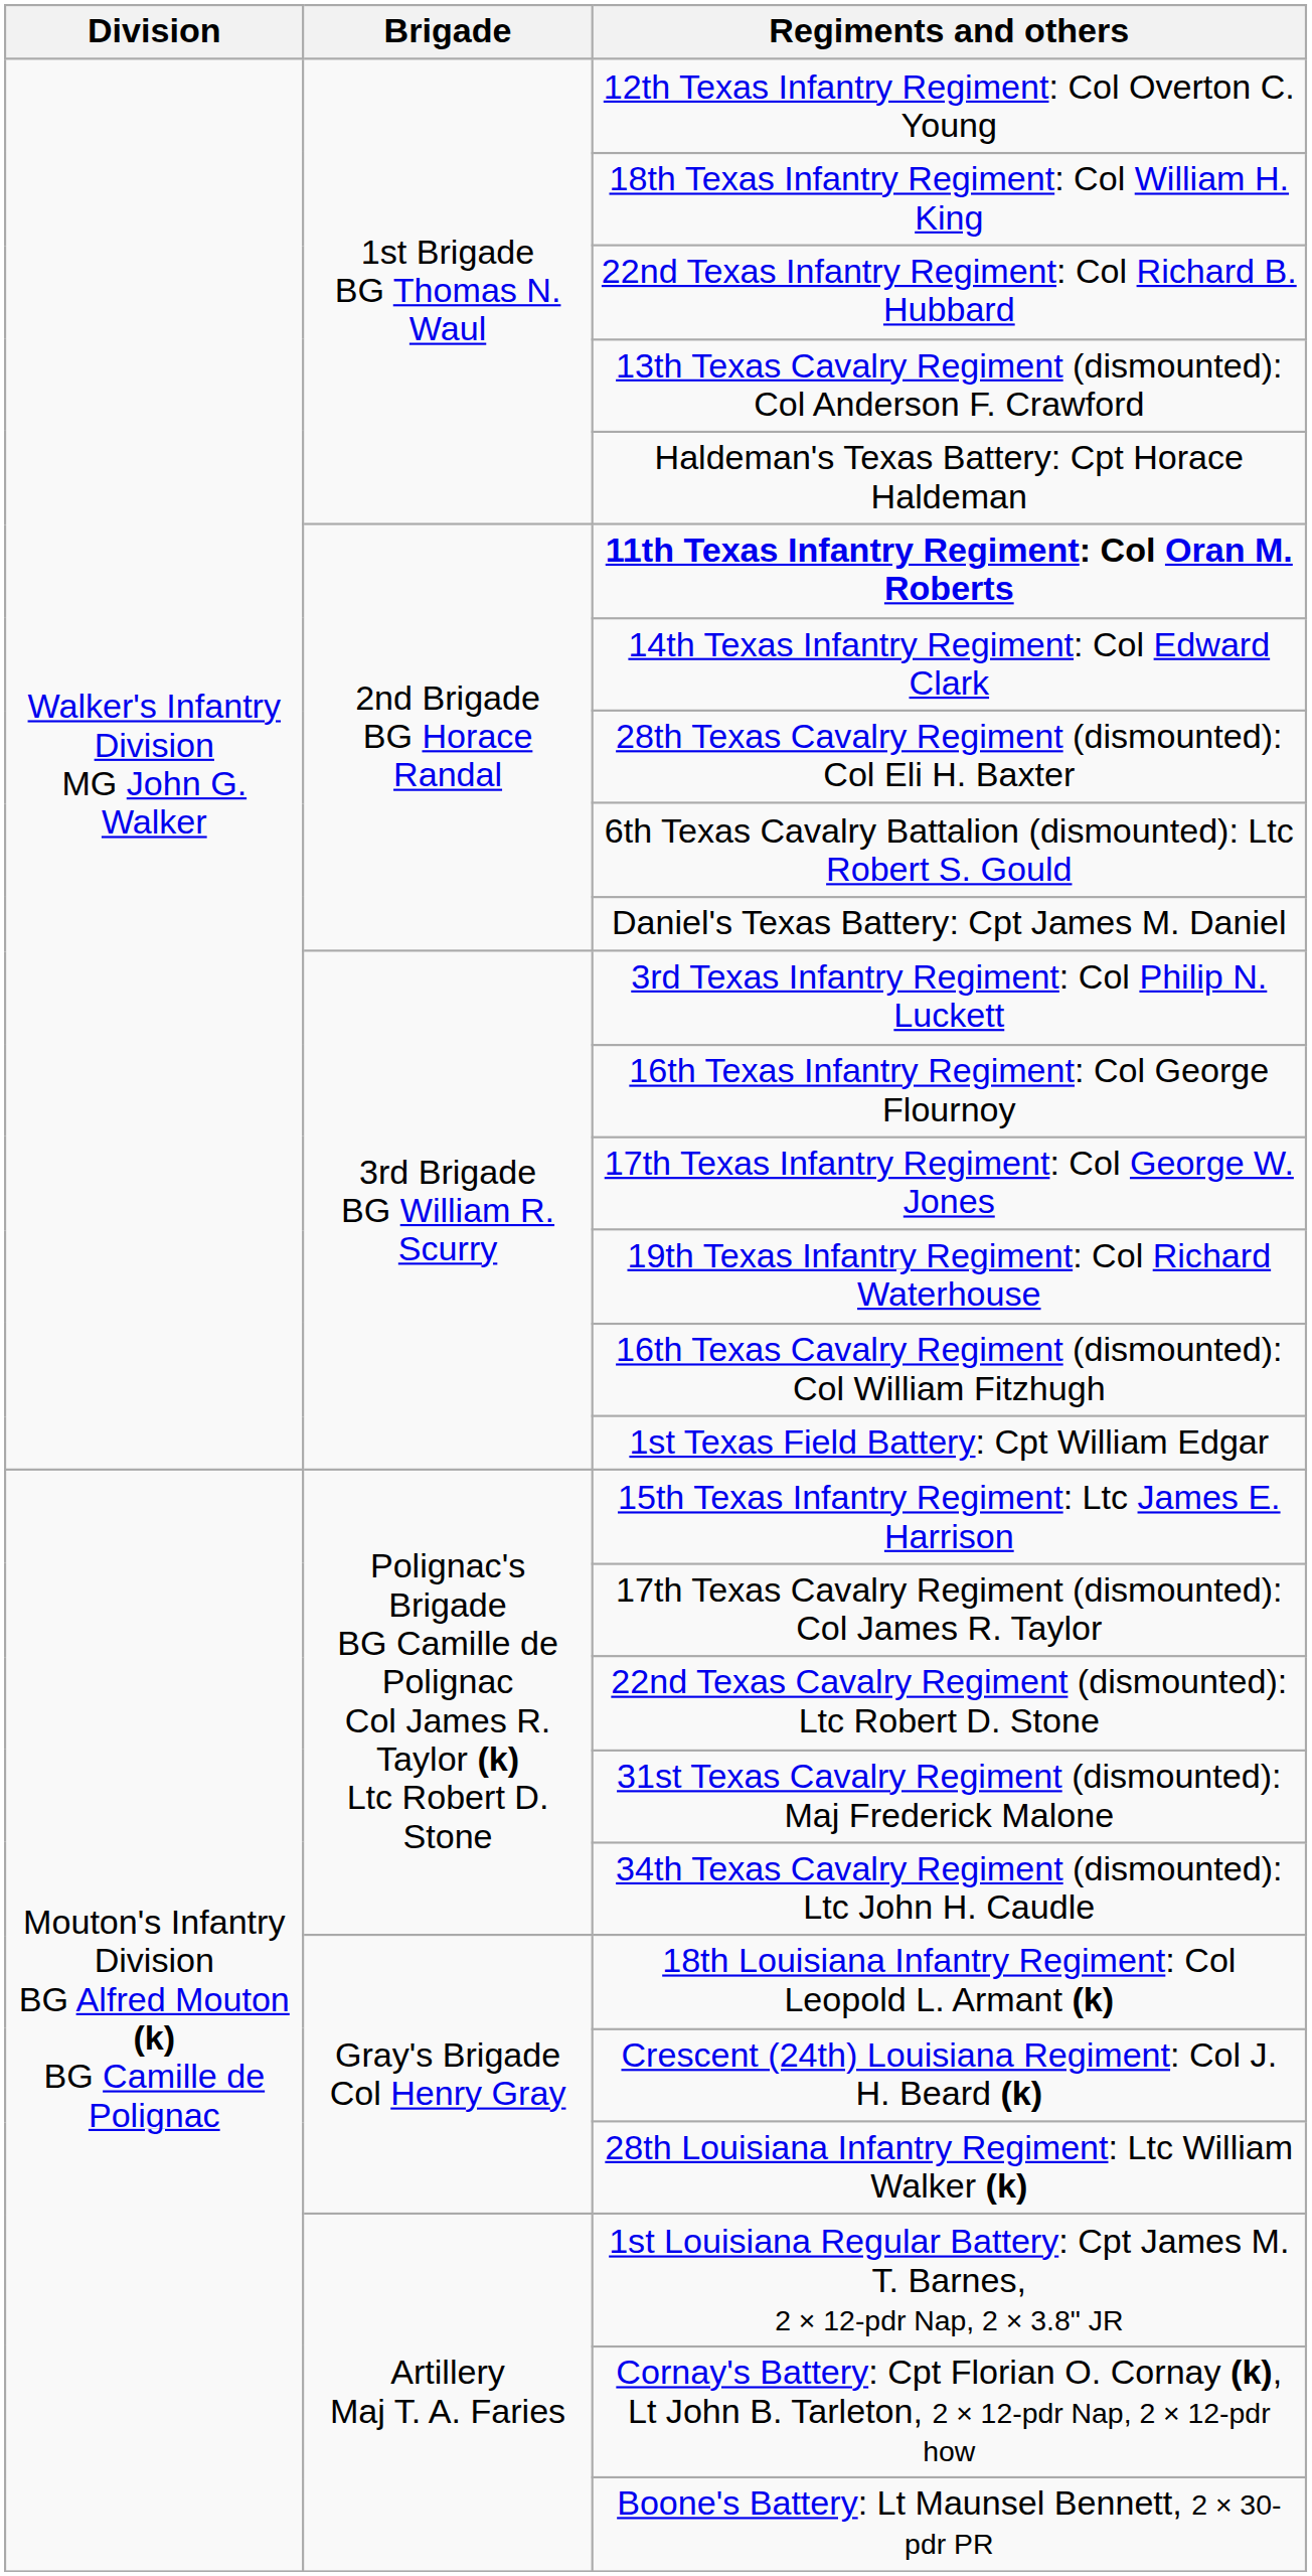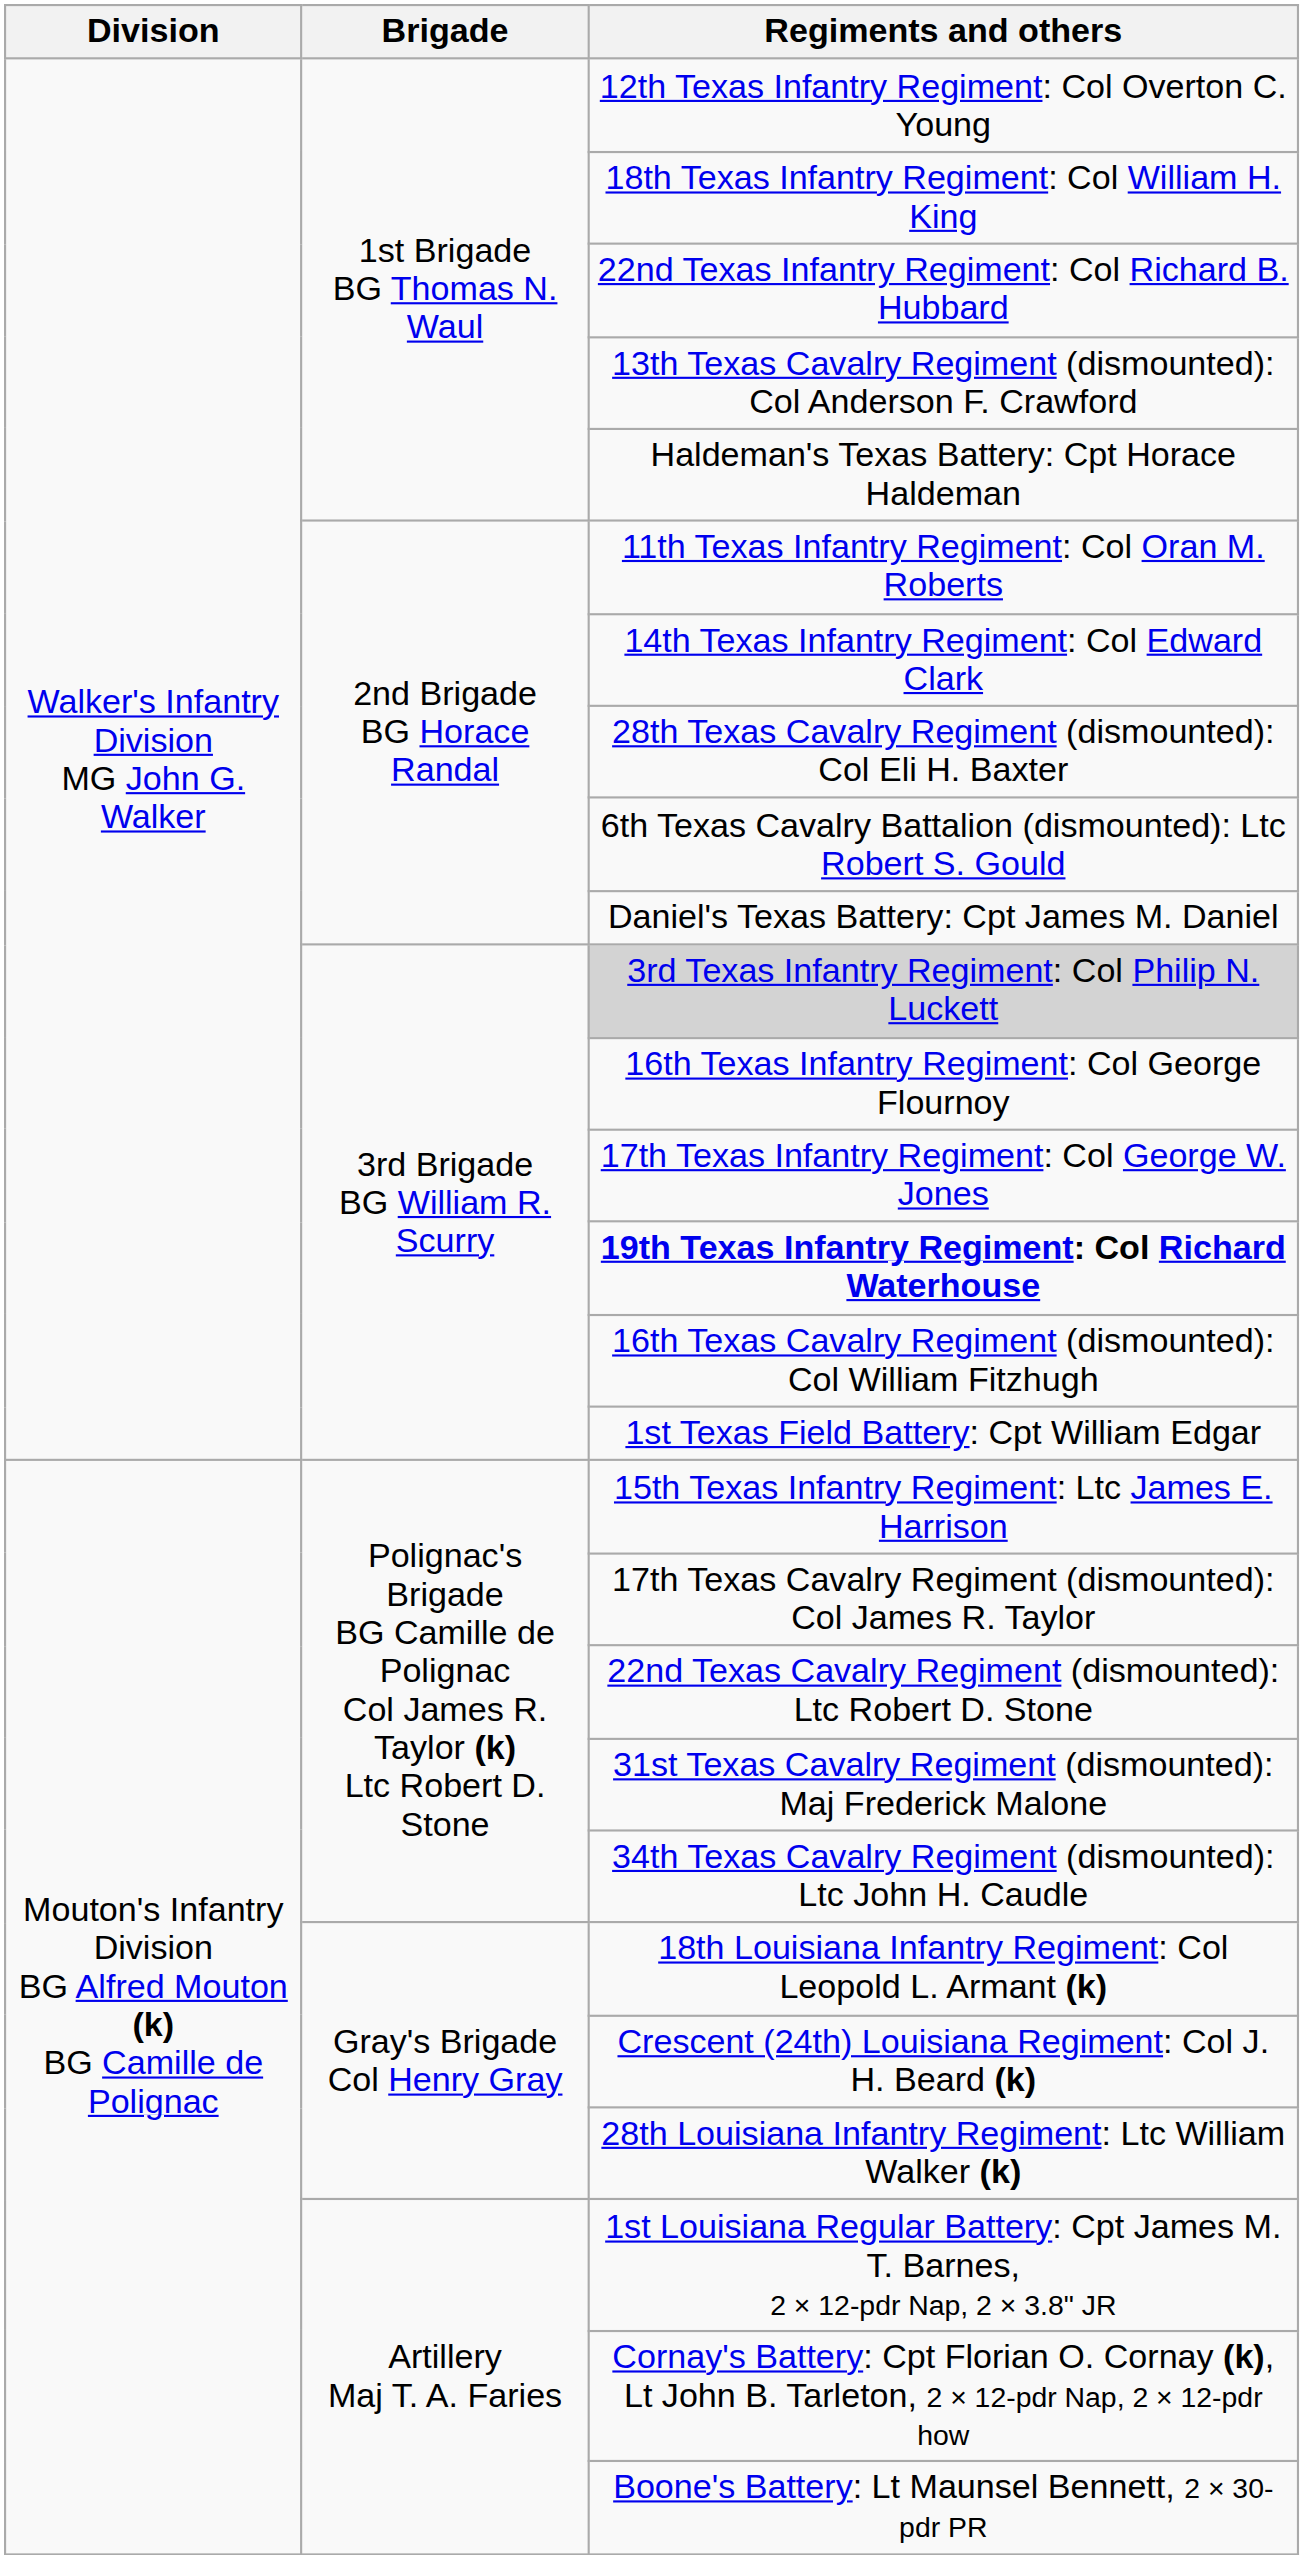11th Texas Infantry Regiment: Col Oran M. Roberts | Regiments and others: bold -> normal
3rd Texas Infantry Regiment: Col Philip N. Luckett | Regiments and others: no background -> lightgrey background
19th Texas Infantry Regiment: Col Richard Waterhouse | Regiments and others: normal -> bold
